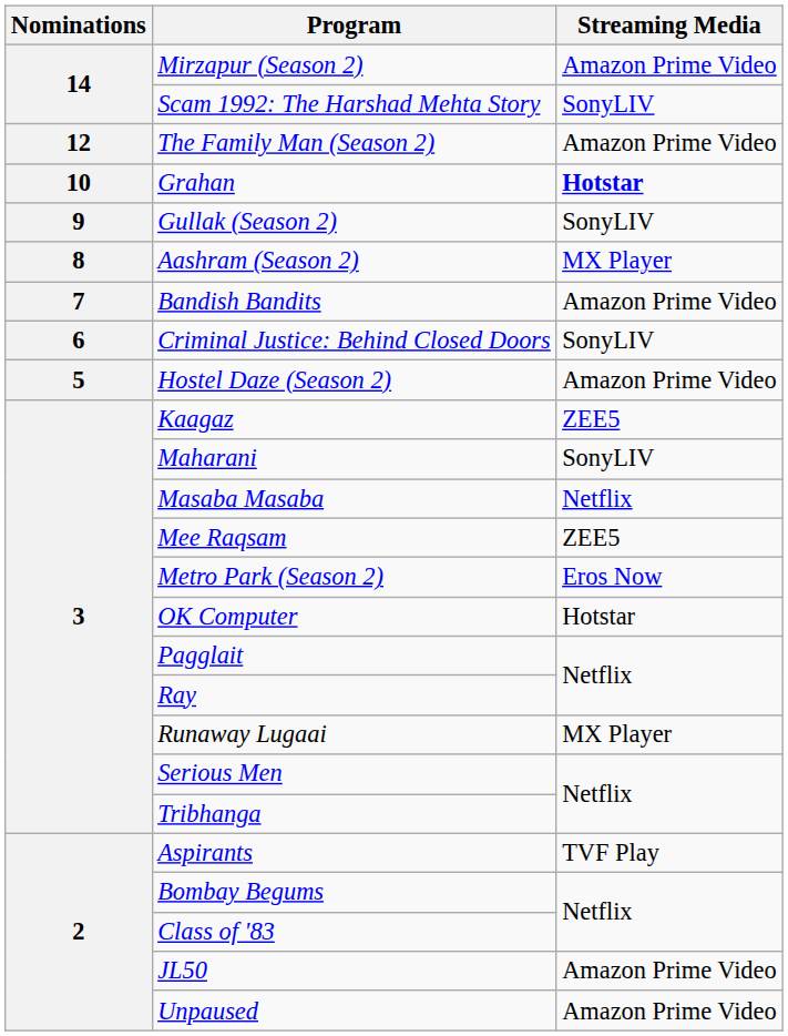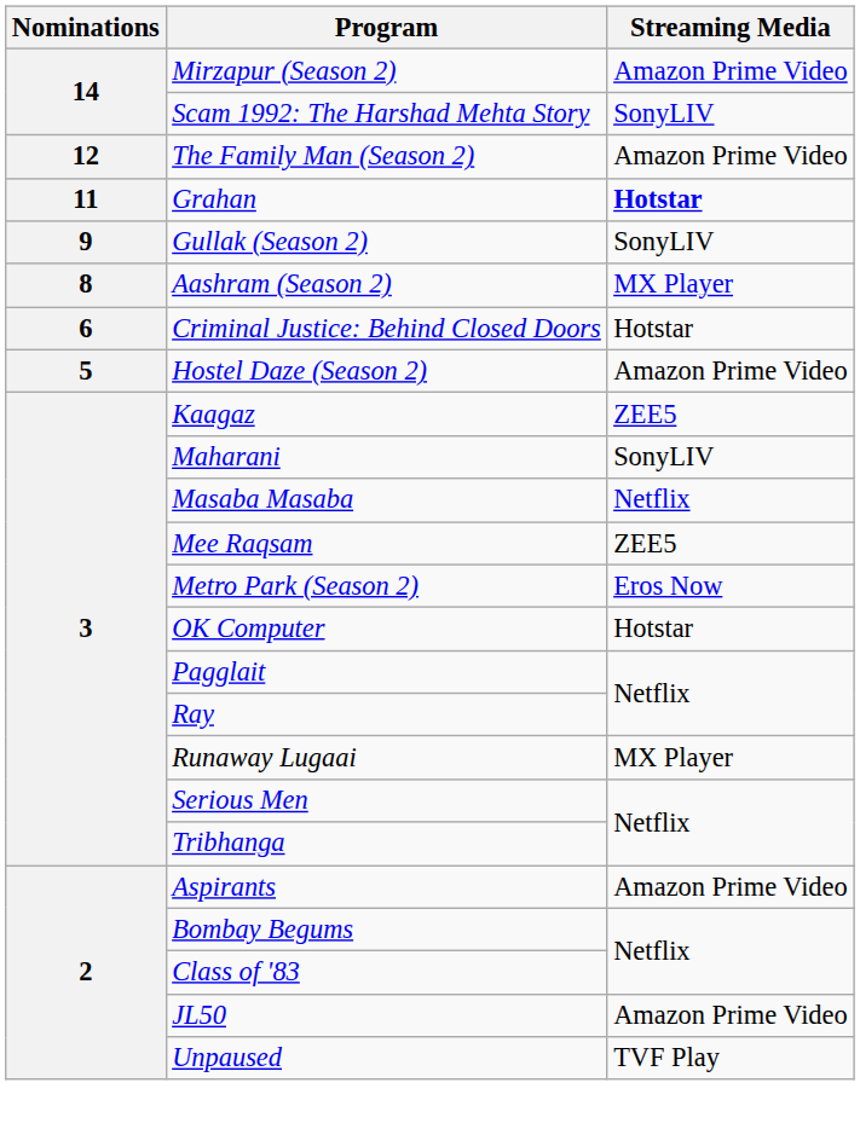Grahan | Nominations: 10 -> 11
- row: 7 | Bandish Bandits | Amazon Prime Video
Criminal Justice: Behind Closed Doors | Streaming Media: SonyLIV -> Hotstar
Aspirants | Streaming Media: TVF Play -> Amazon Prime Video
Unpaused | Streaming Media: Amazon Prime Video -> TVF Play
